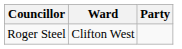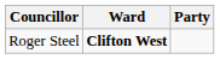Roger Steel | Ward: normal -> bold
